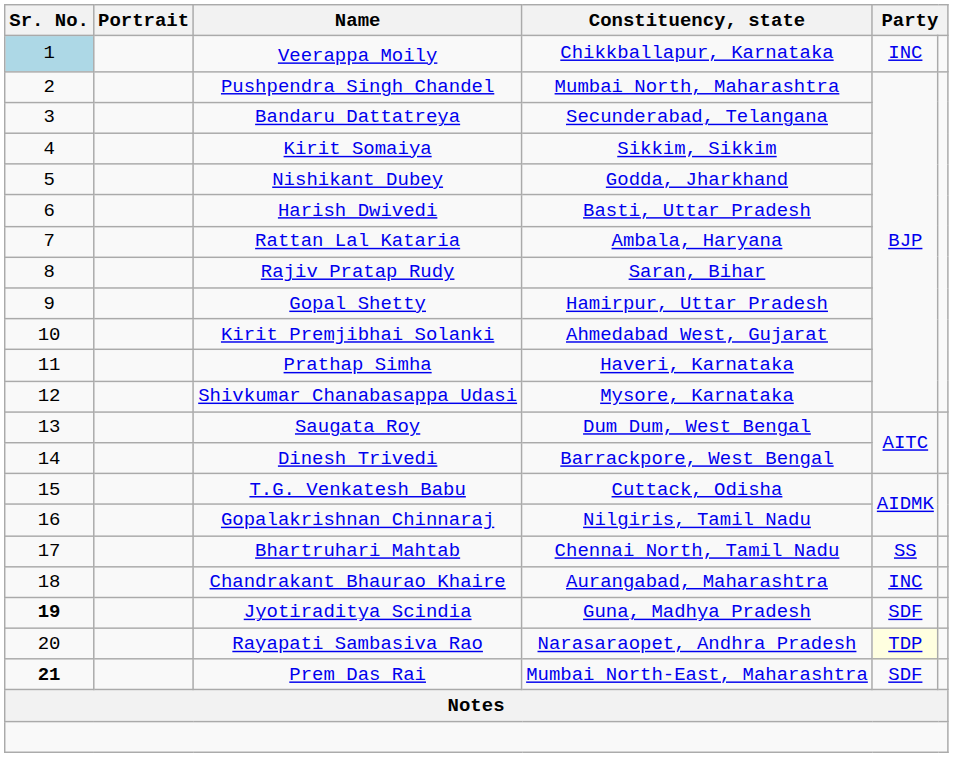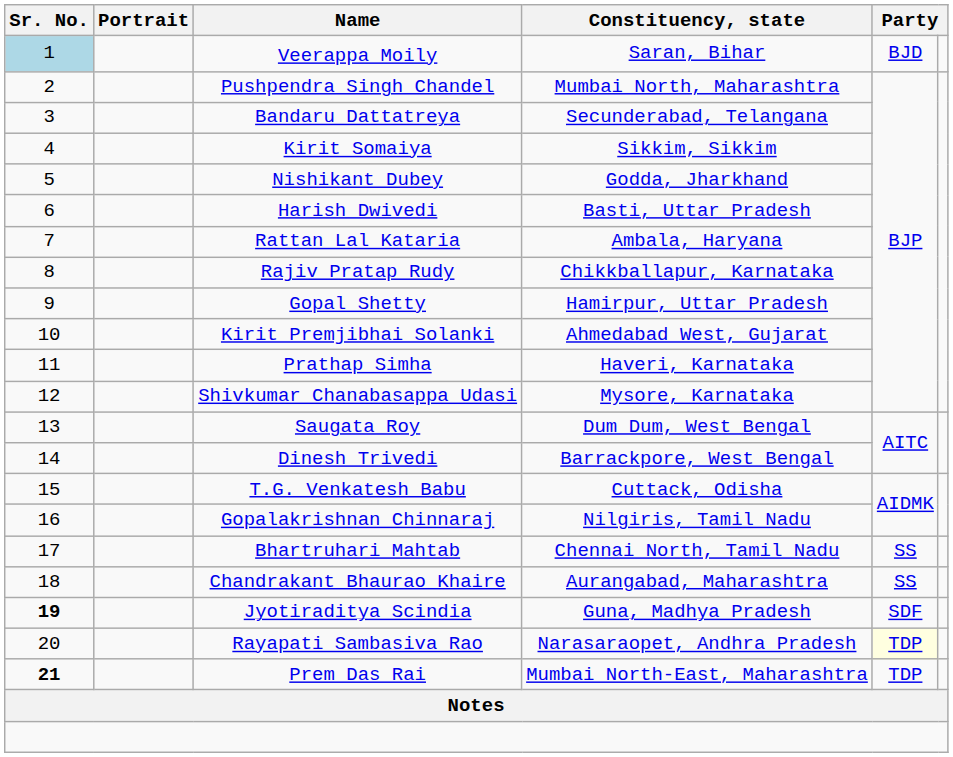Veerappa Moily | Constituency, state: Chikkballapur, Karnataka -> Saran, Bihar
Veerappa Moily | column 5: INC -> BJD
Rajiv Pratap Rudy | Constituency, state: Saran, Bihar -> Chikkballapur, Karnataka
Chandrakant Bhaurao Khaire | column 5: INC -> SS
Prem Das Rai | column 5: SDF -> TDP
